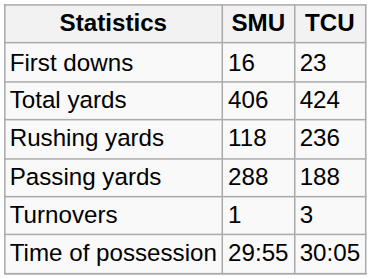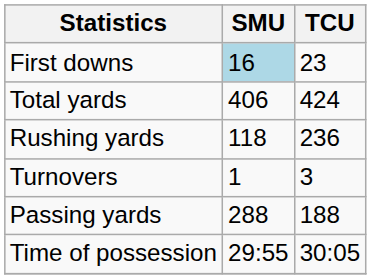First downs | SMU: no background -> lightblue background
rows swapped: Passing yards <-> Turnovers
